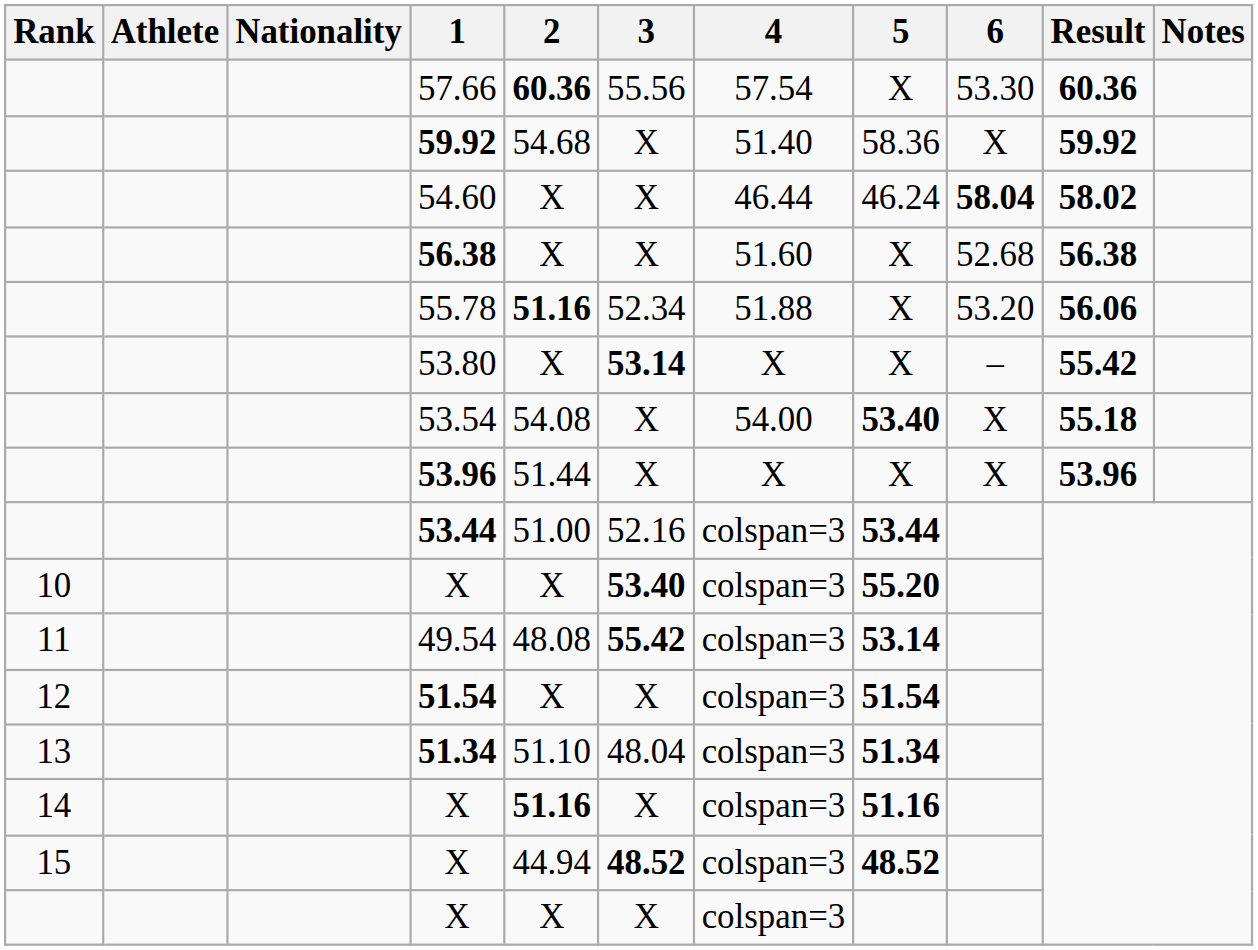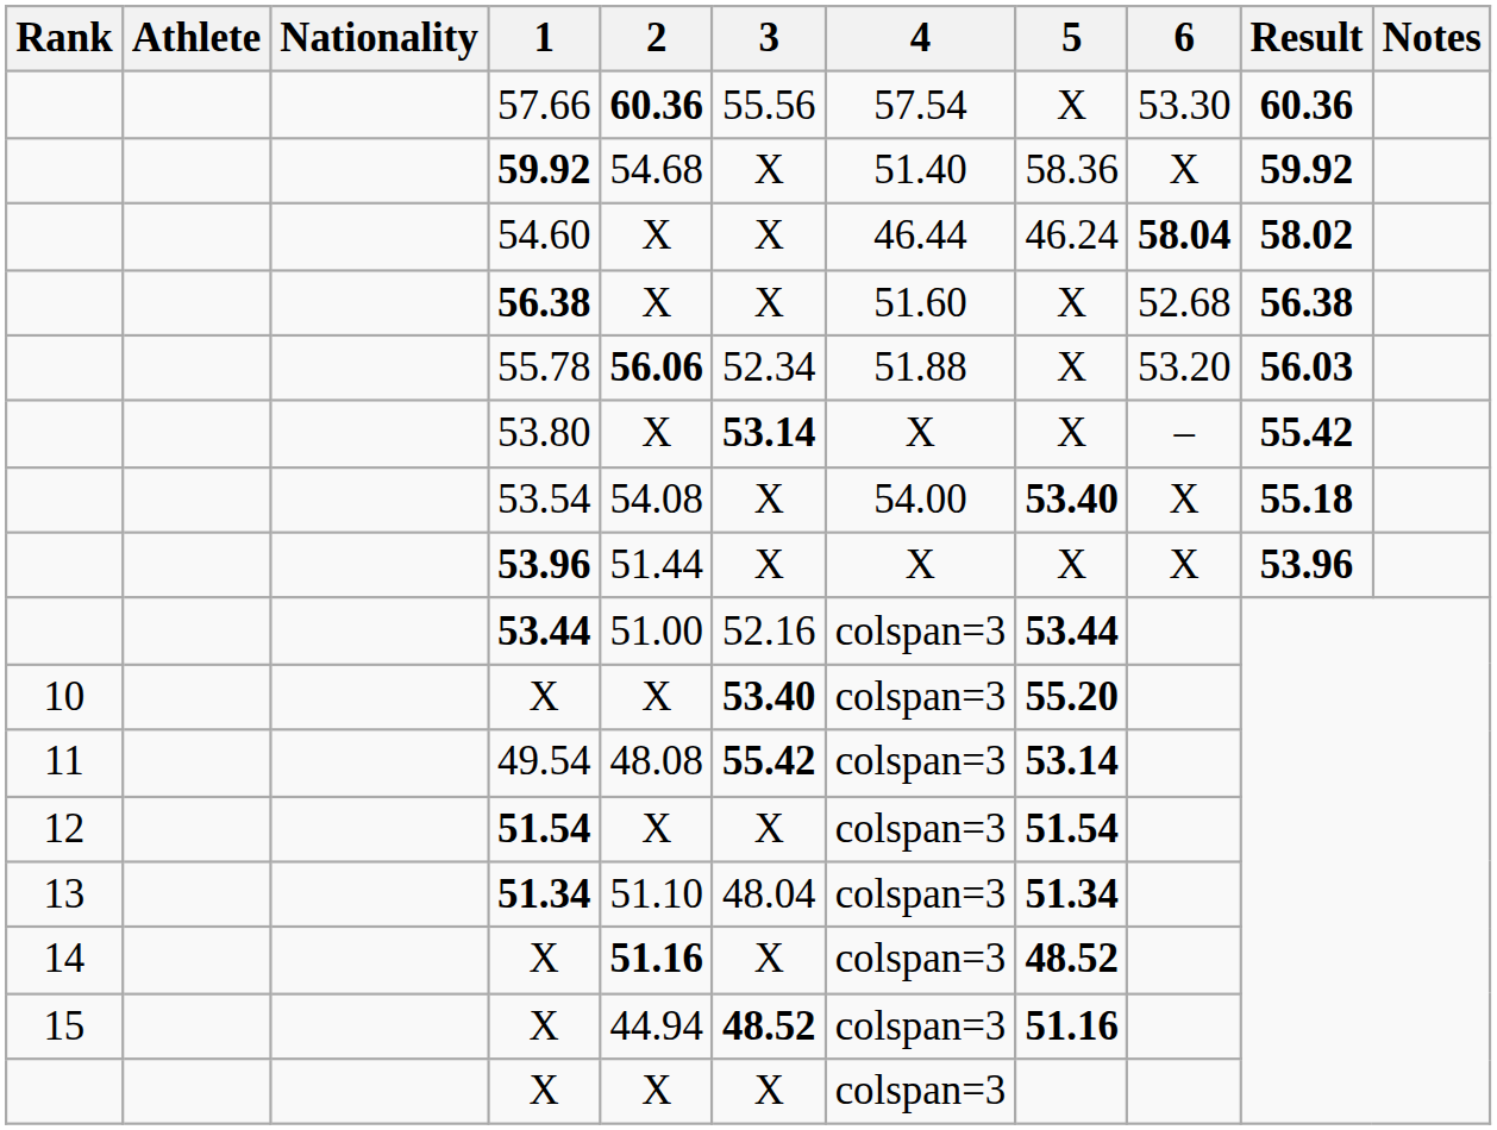55.78 | 2: 51.16 -> 56.06
55.78 | Result: 56.06 -> 56.03
14 / X | 5: 51.16 -> 48.52
15 / X | 5: 48.52 -> 51.16
